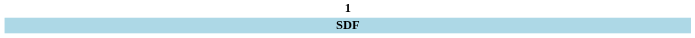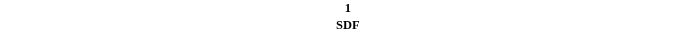row 2 | column 1: lightblue background -> no background
